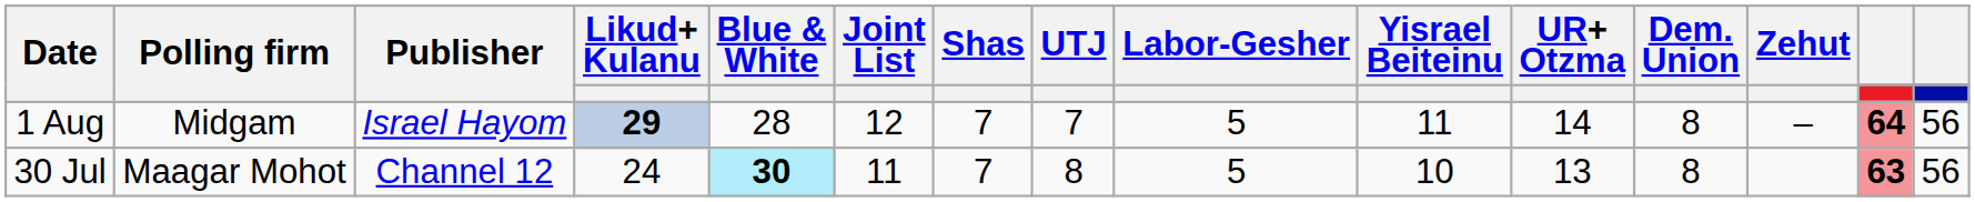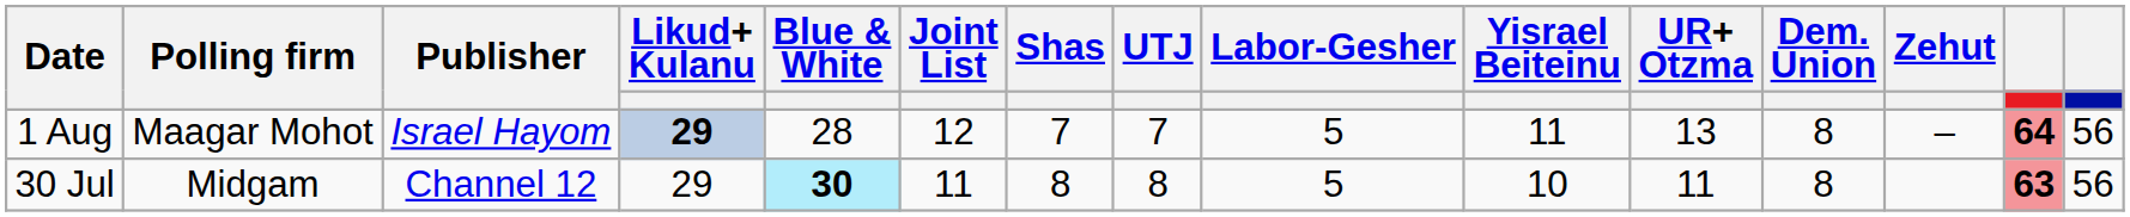1 Aug | Polling firm: Midgam -> Maagar Mohot
1 Aug | UR+ Otzma: 14 -> 13
30 Jul | Polling firm: Maagar Mohot -> Midgam
30 Jul | Likud+ Kulanu: 24 -> 29
30 Jul | Shas: 7 -> 8
30 Jul | UR+ Otzma: 13 -> 11
